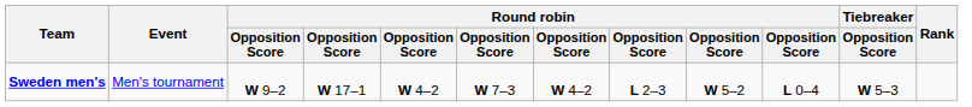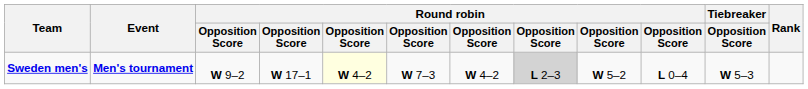Sweden men's | Event: normal -> bold
Sweden men's | column 5: no background -> lightyellow background
Sweden men's | column 8: no background -> lightgrey background
